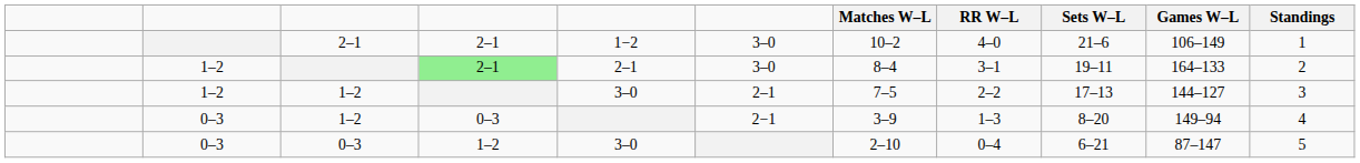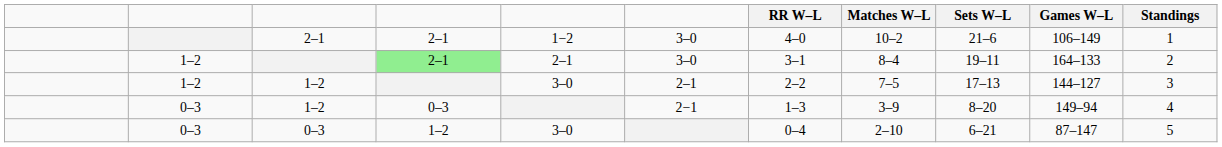columns swapped: RR W–L <-> Matches W–L
